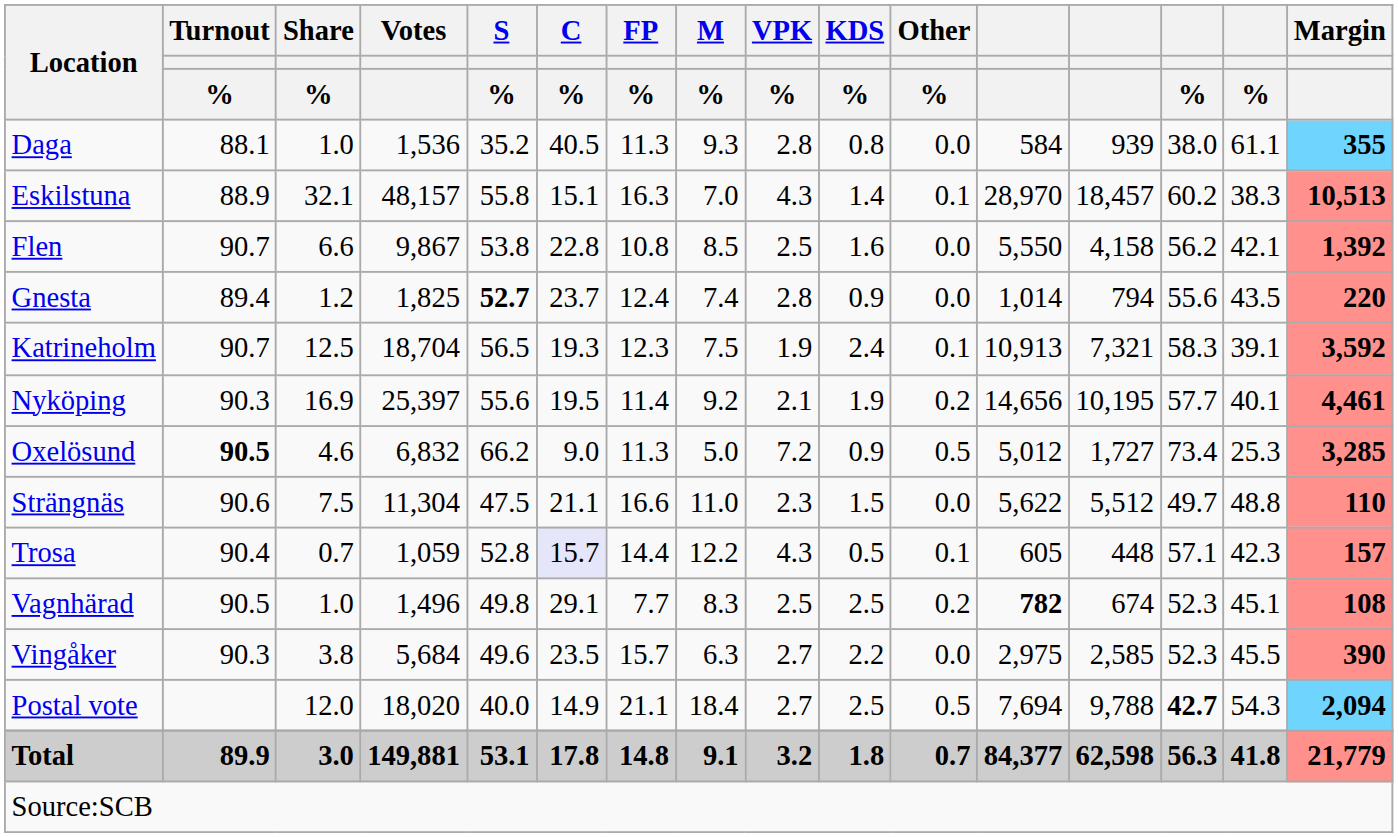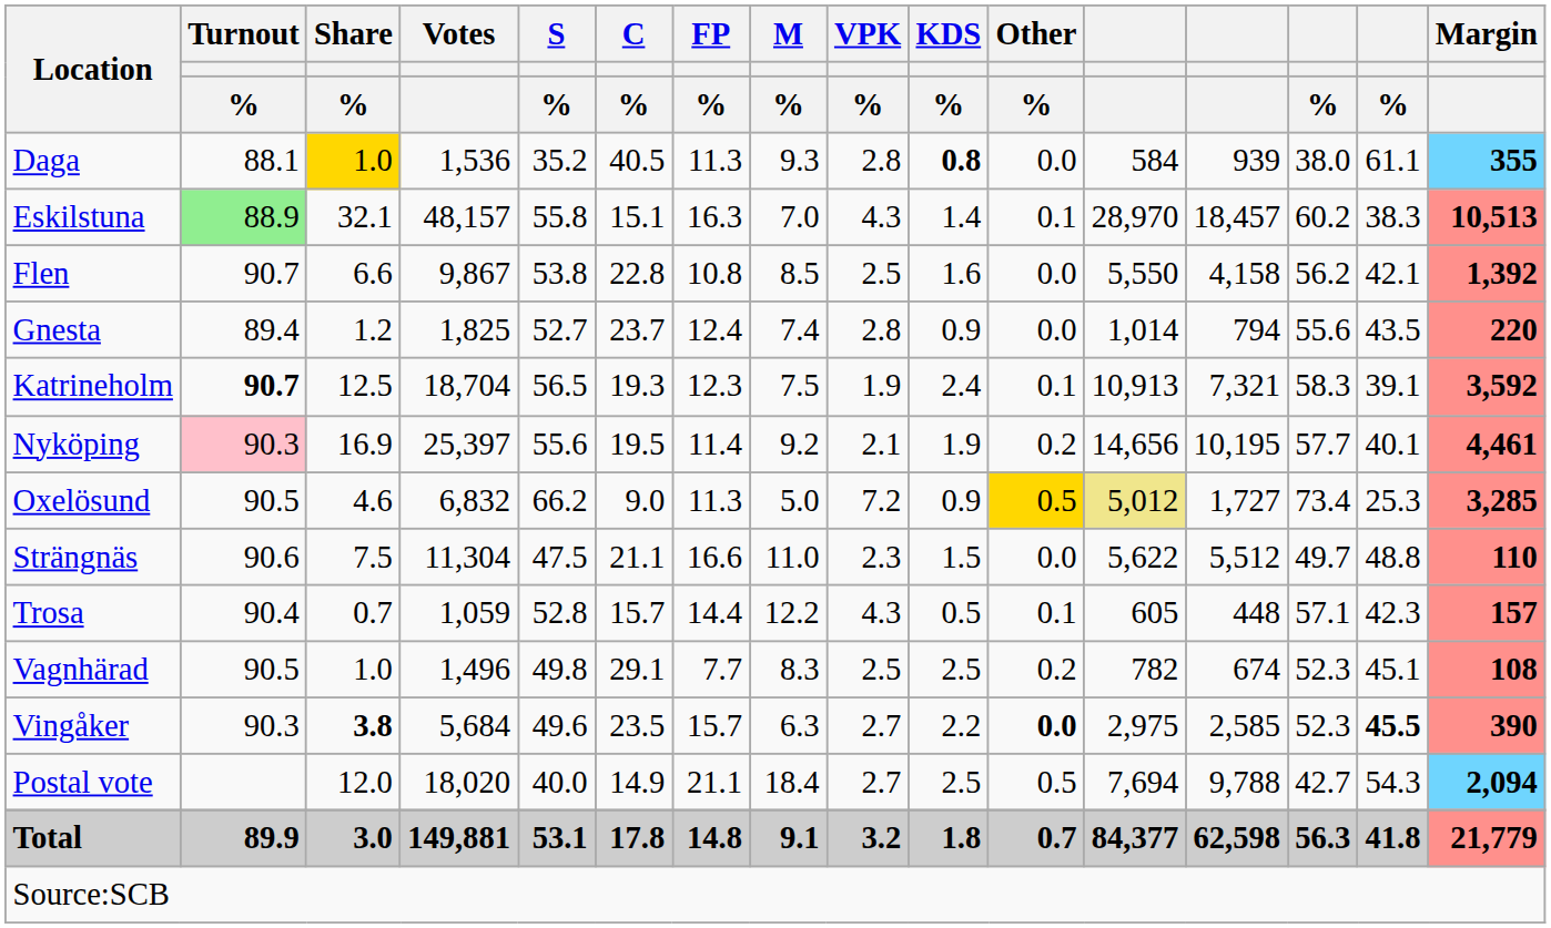Daga | Share / %: no background -> gold background
Daga | KDS / %: normal -> bold
Eskilstuna | Turnout / %: no background -> lightgreen background
Gnesta | S / %: bold -> normal
Katrineholm | Turnout / %: normal -> bold
Nyköping | Turnout / %: no background -> pink background
Oxelösund | Turnout / %: bold -> normal
Oxelösund | Other / %: no background -> gold background
Oxelösund | column 12: no background -> khaki background
Trosa | C / %: lavender background -> no background
Vagnhärad | column 12: bold -> normal
Vingåker | Share / %: normal -> bold
Vingåker | Other / %: normal -> bold
Vingåker | column 15: normal -> bold
Postal vote | column 14: bold -> normal
